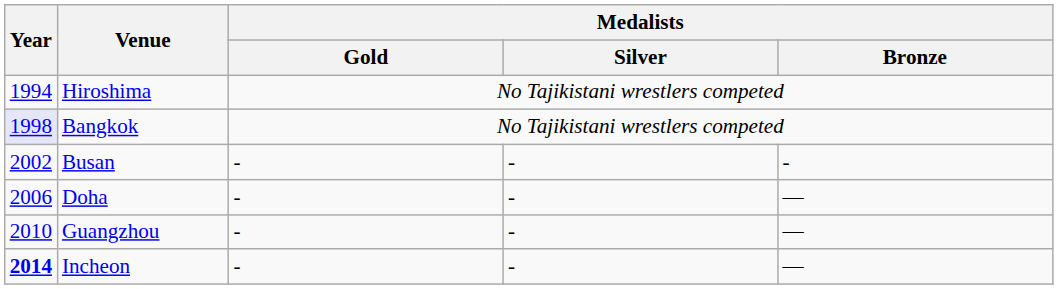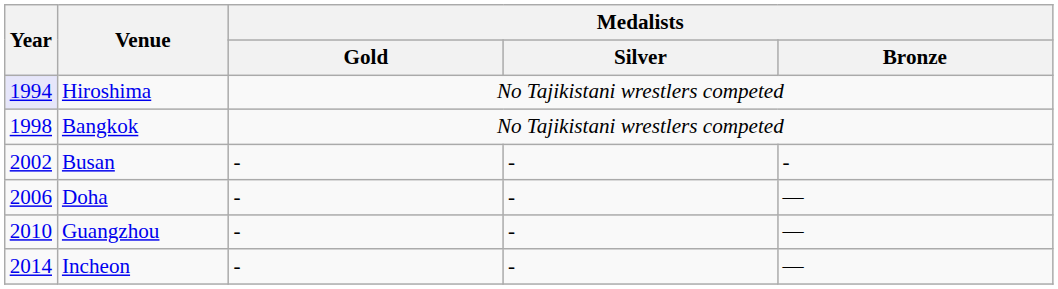Hiroshima | Year: no background -> lavender background
Bangkok | Year: lavender background -> no background
Incheon | Year: bold -> normal
